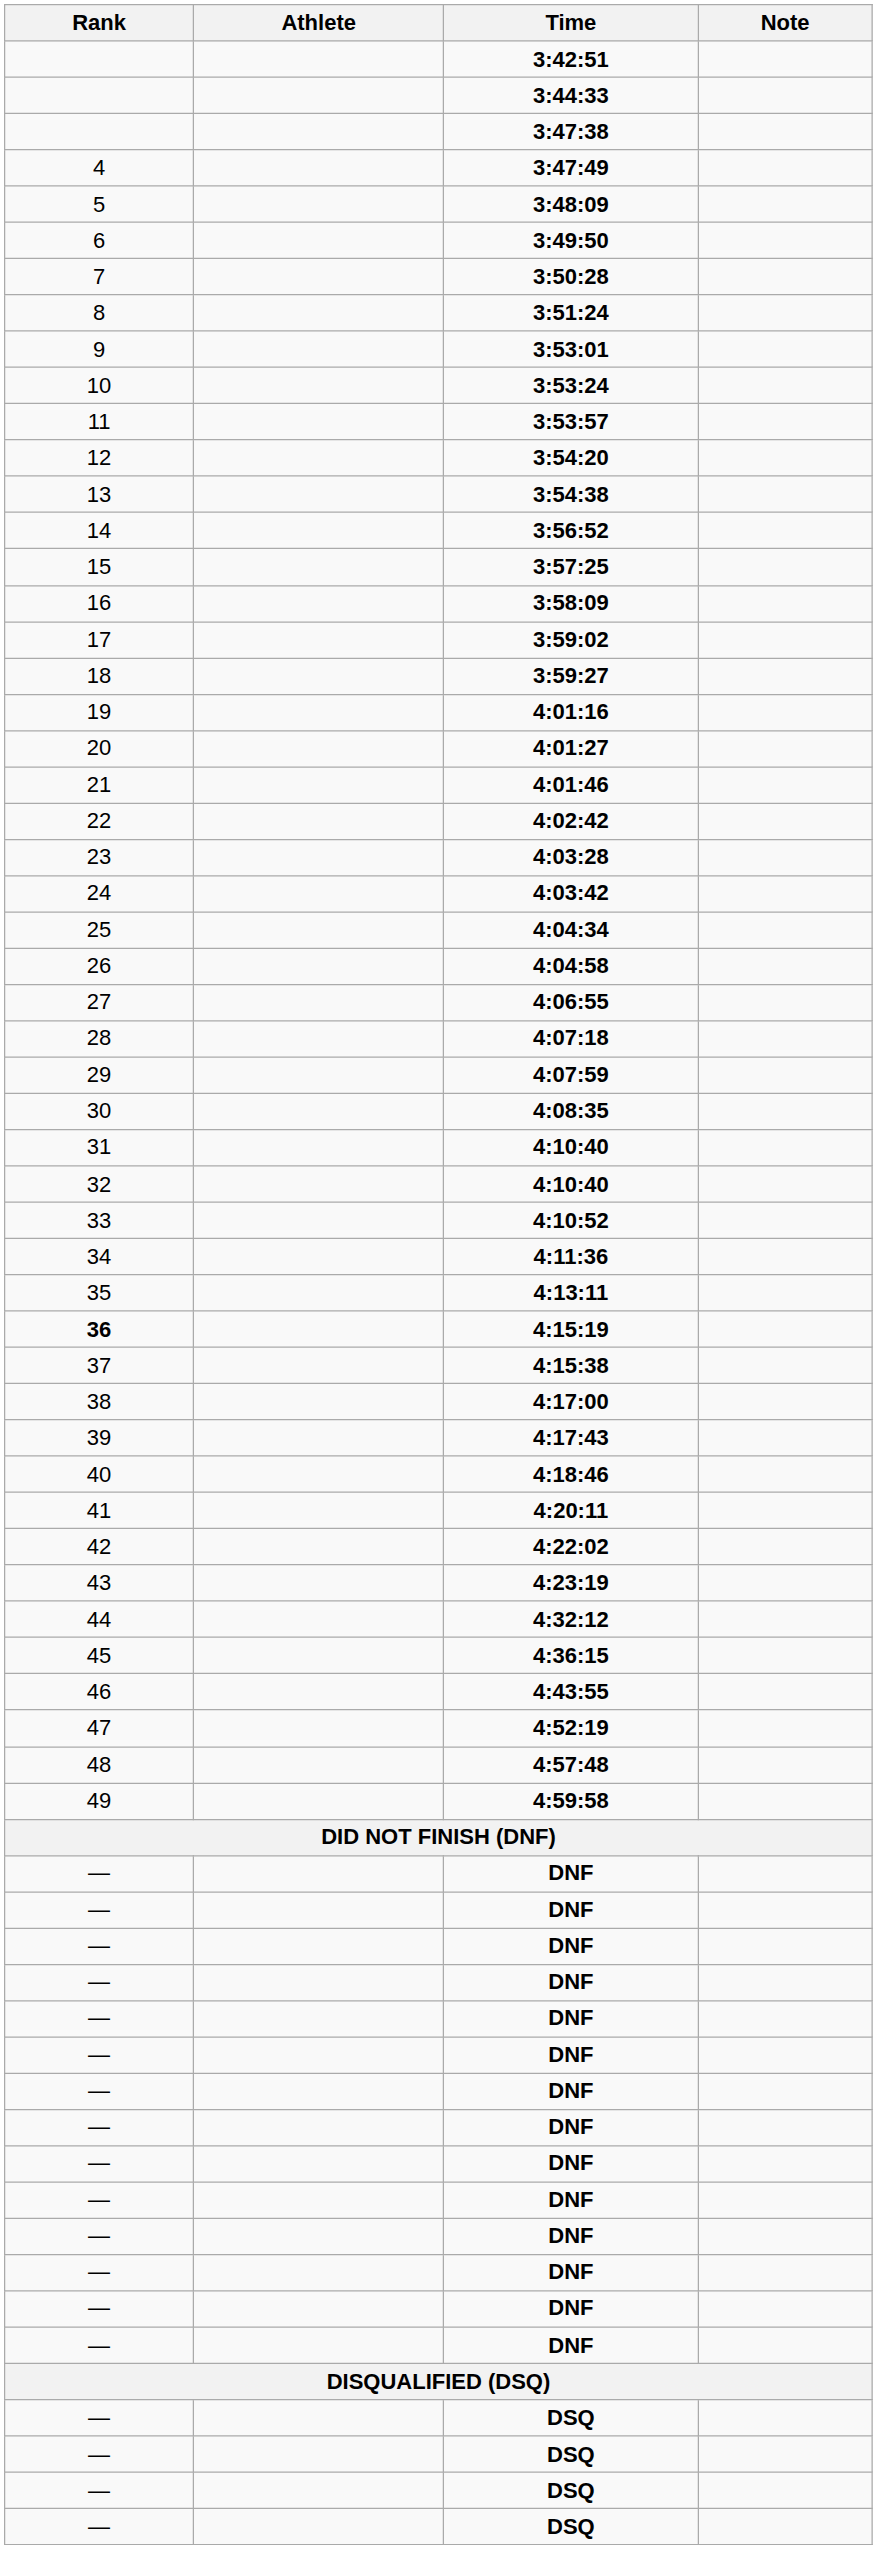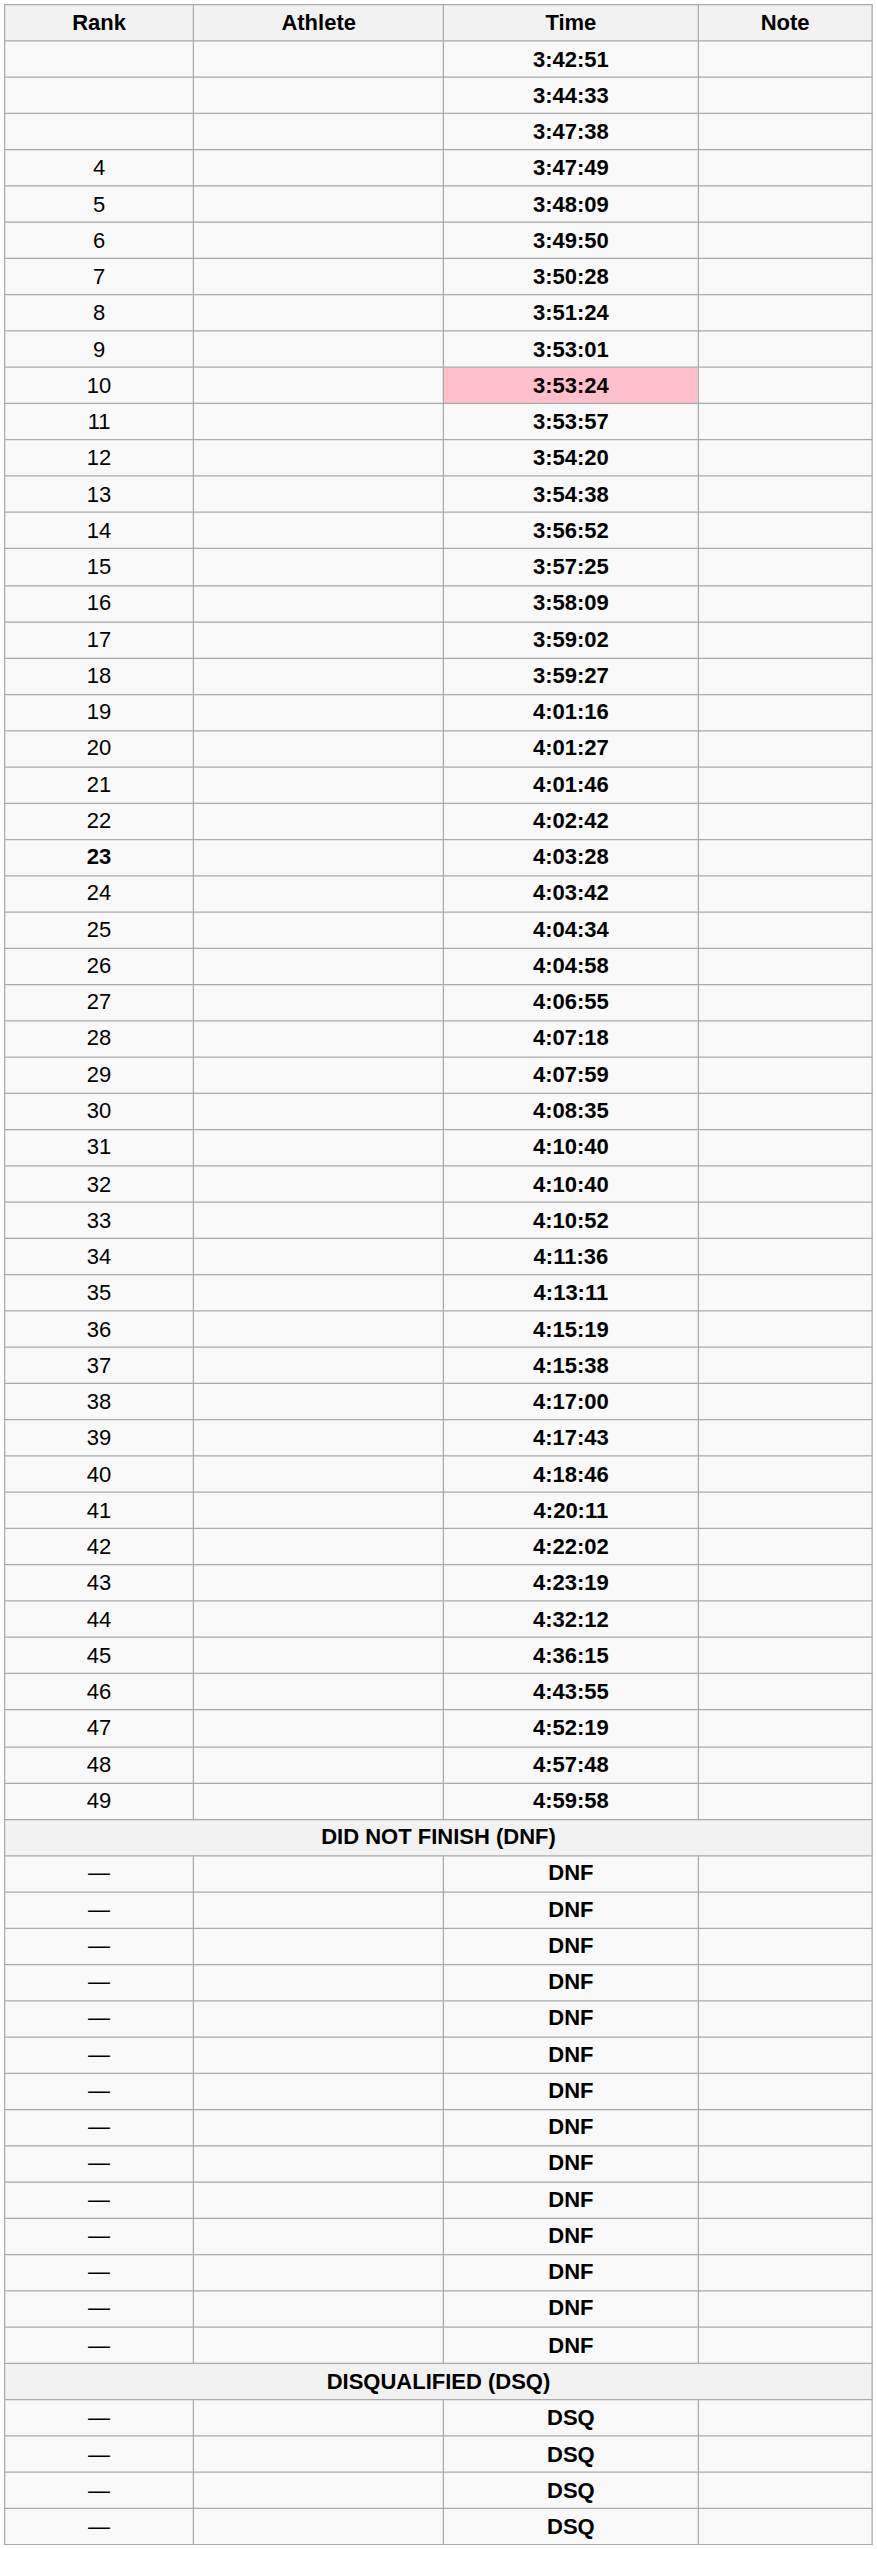3:53:24 | Time: no background -> pink background
4:03:28 | Rank: normal -> bold
4:15:19 | Rank: bold -> normal
